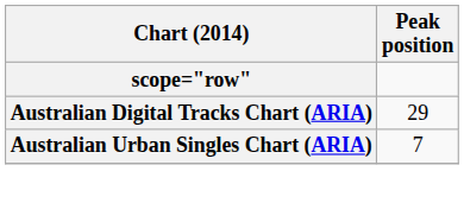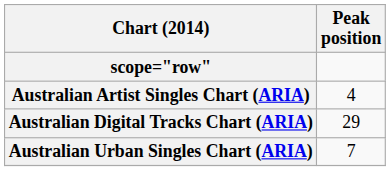+ row: Australian Artist Singles Chart (ARIA) | 4
